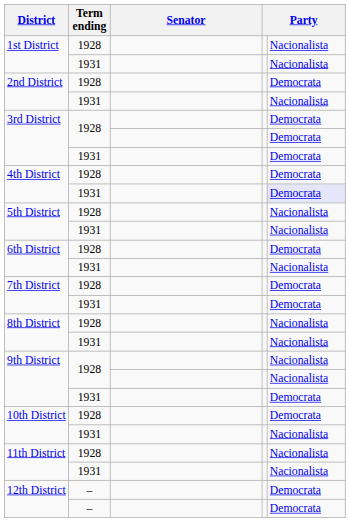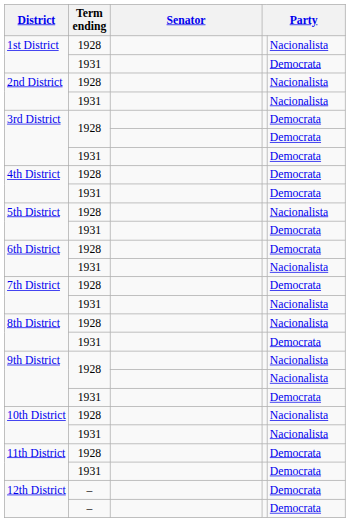1st District / 1931 | column 5: Nacionalista -> Democrata
2nd District / 1928 | column 5: Democrata -> Nacionalista
4th District / 1931 | column 5: lavender background -> no background
5th District / 1931 | column 5: Nacionalista -> Democrata
7th District / 1931 | column 5: Democrata -> Nacionalista
8th District / 1931 | column 5: Nacionalista -> Democrata
10th District / 1928 | column 5: Democrata -> Nacionalista
11th District / 1928 | column 5: Nacionalista -> Democrata
11th District / 1931 | column 5: Nacionalista -> Democrata
